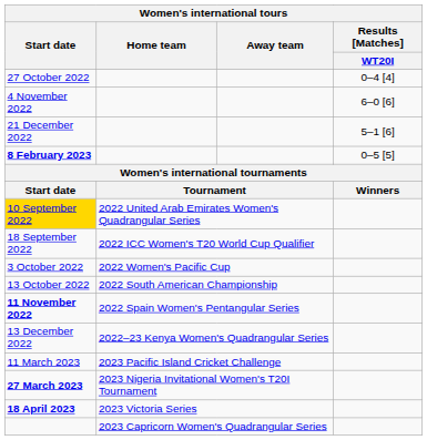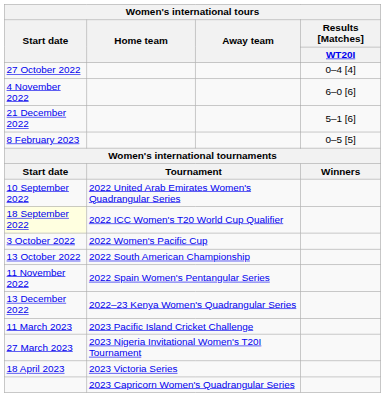8 February 2023 | Start date: bold -> normal
10 September 2022 | Start date: gold background -> no background
18 September 2022 | Start date: no background -> lightyellow background
11 November 2022 | Start date: bold -> normal
27 March 2023 | Start date: bold -> normal
18 April 2023 | Start date: bold -> normal
